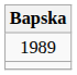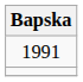row 2 | column 1: 1989 -> 1991
